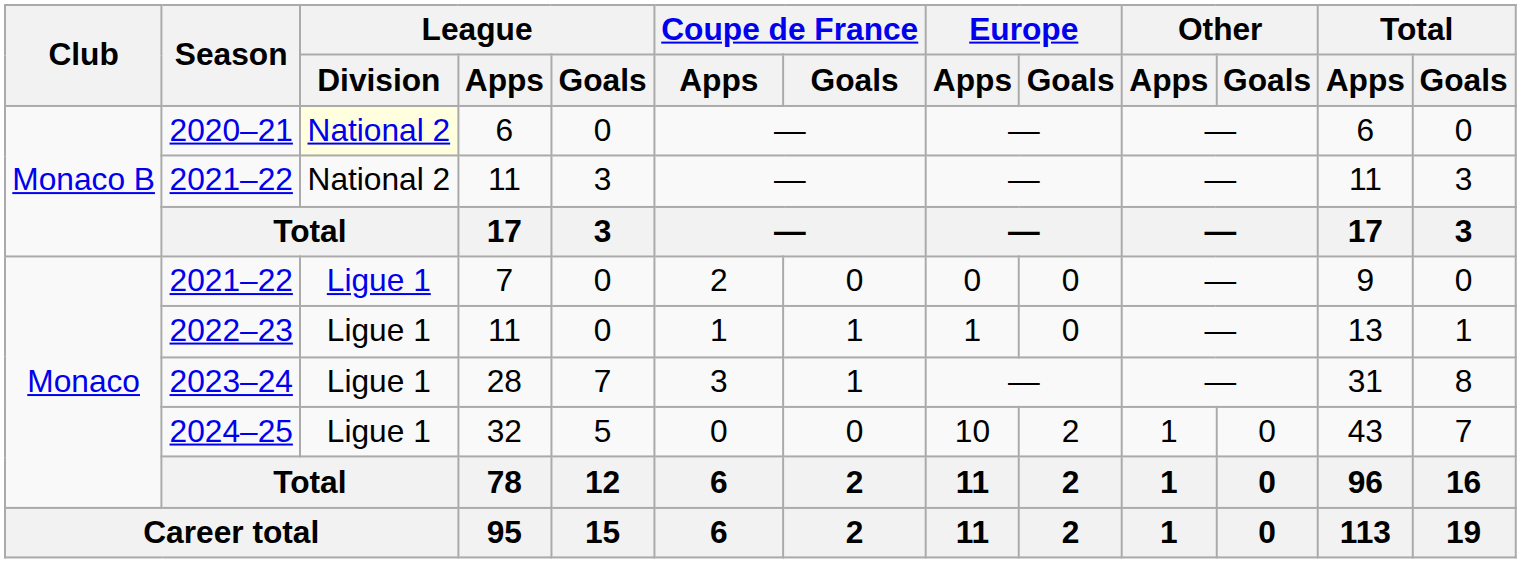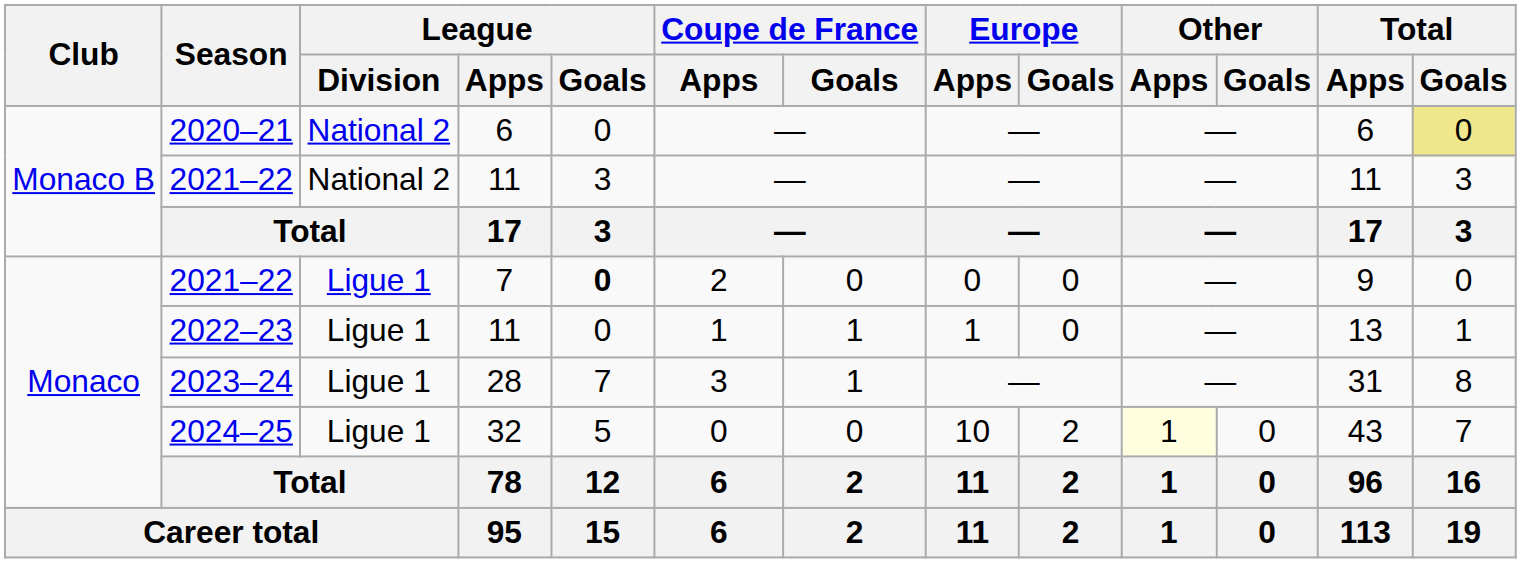2020–21 | League / Division: lightyellow background -> no background
2020–21 | Total / Goals: no background -> khaki background
2021–22 / 7 | League / Goals: normal -> bold
2024–25 | Other / Apps: no background -> lightyellow background
